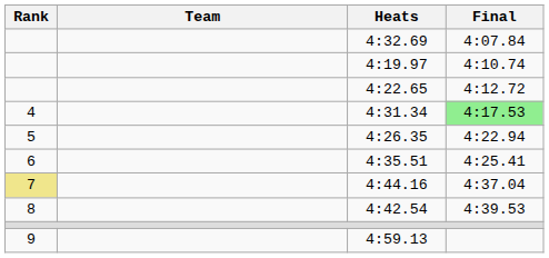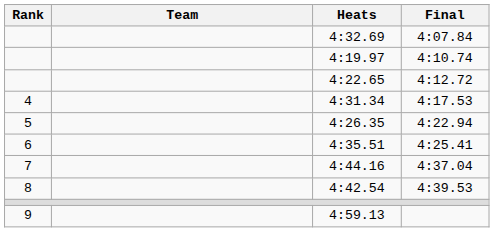4:31.34 | Final: lightgreen background -> no background
4:44.16 | Rank: khaki background -> no background
